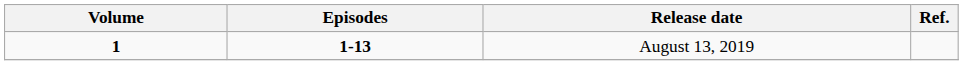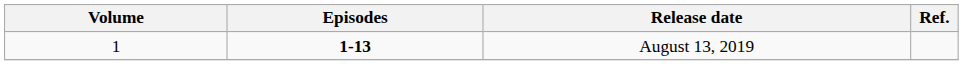August 13, 2019 | Volume: bold -> normal
